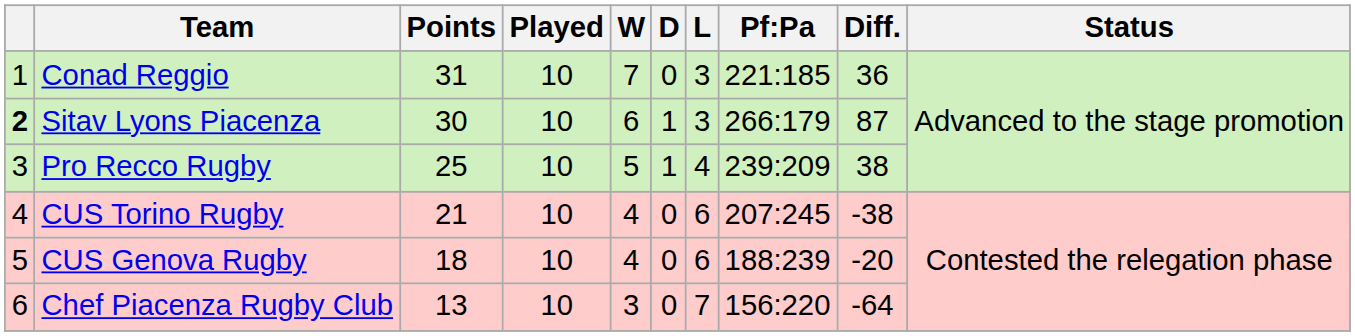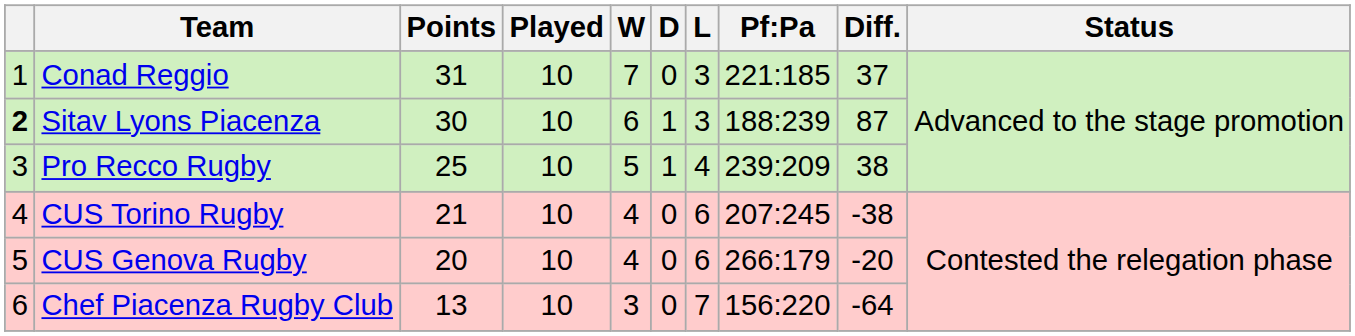Conad Reggio | Diff.: 36 -> 37
Sitav Lyons Piacenza | Pf:Pa: 266:179 -> 188:239
CUS Genova Rugby | Points: 18 -> 20
CUS Genova Rugby | Pf:Pa: 188:239 -> 266:179
